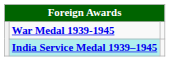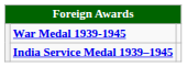India Service Medal 1939–1945 | War Medal 1939-1945: paleturquoise background -> no background
